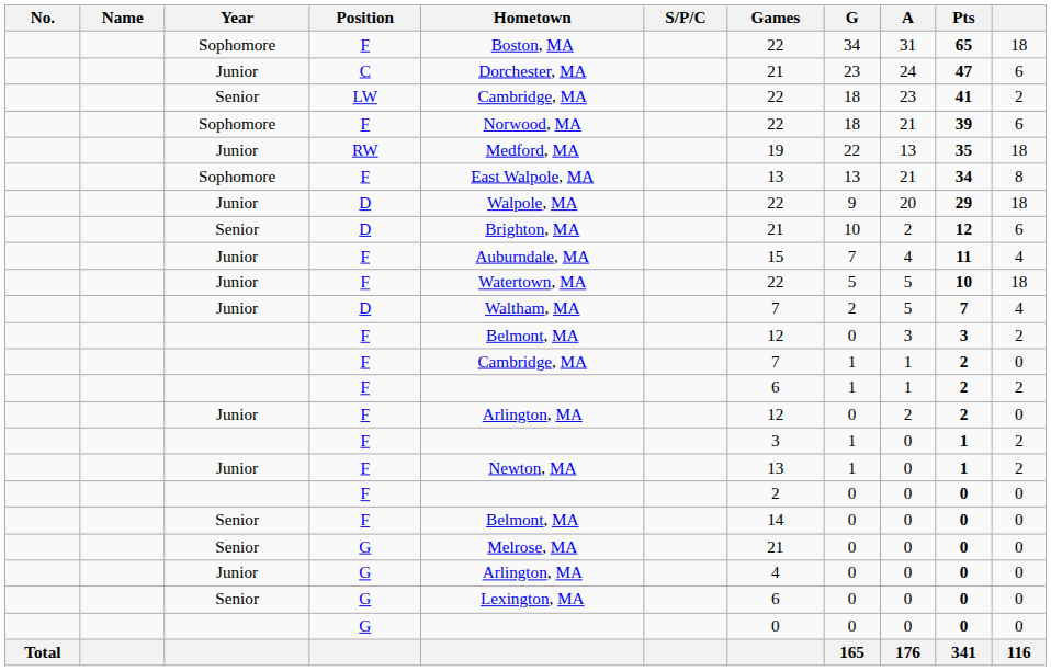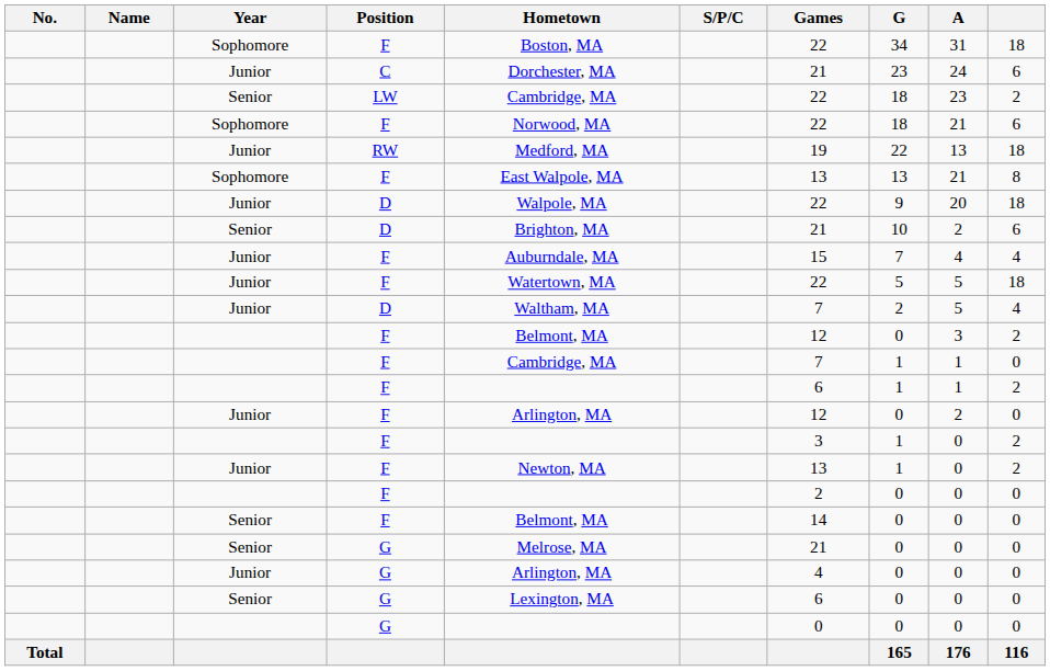- column: Pts | 65 | 47 | 41 | 39 | 35 | 34 | 29 | 12 | 11 | 10 | 7 | 3 | 2 | 2 | 2 | 1 | 1 | 0 | 0 | 0 | 0 | 0 | 0 | 341
